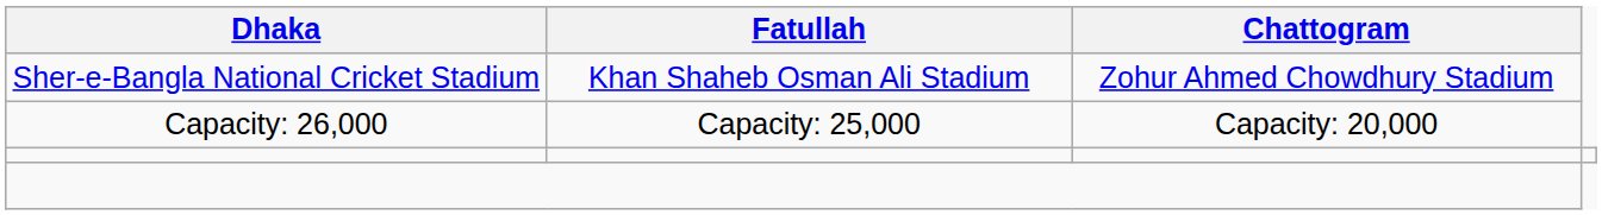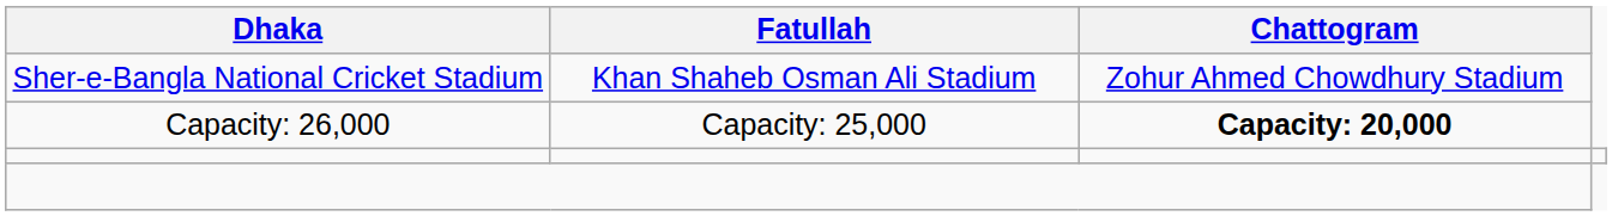Capacity: 26,000 | Chattogram: normal -> bold
